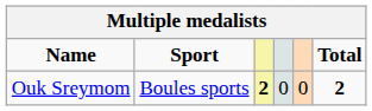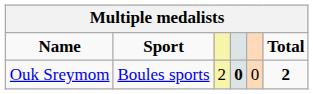Ouk Sreymom | column 3: bold -> normal
Ouk Sreymom | column 4: normal -> bold
